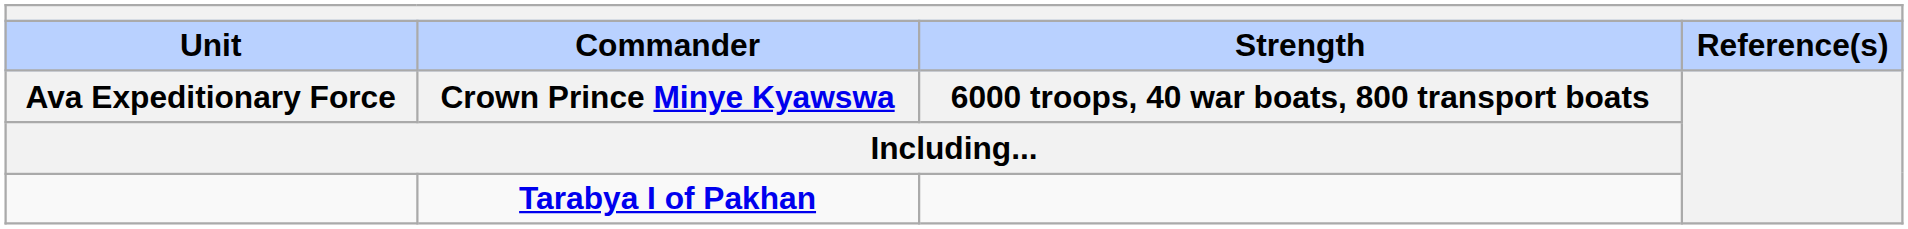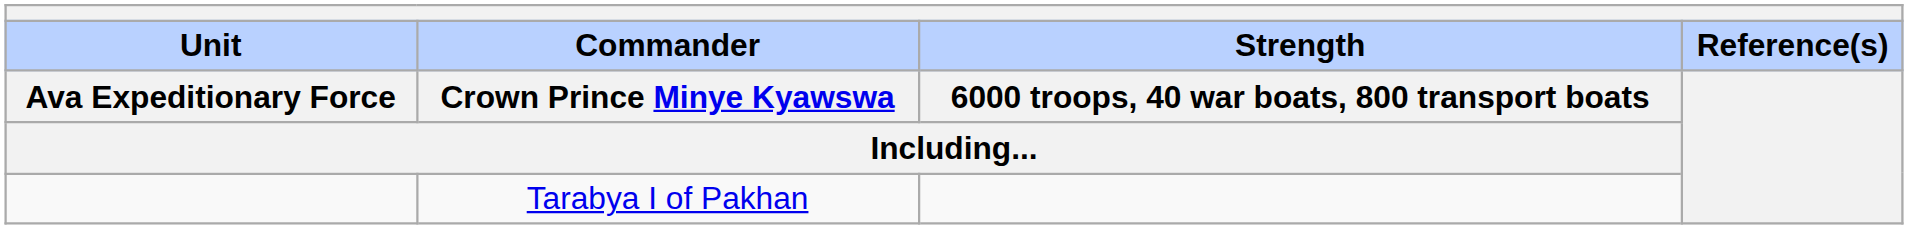Tarabya I of Pakhan | Commander / Crown Prince Minye Kyawswa / Including...: bold -> normal
